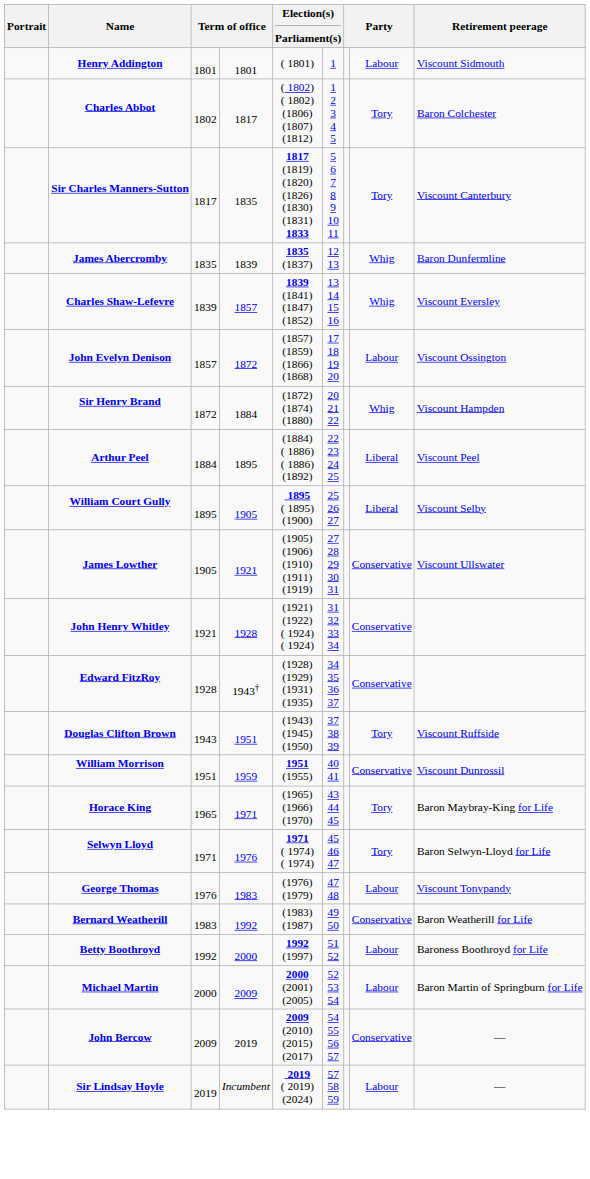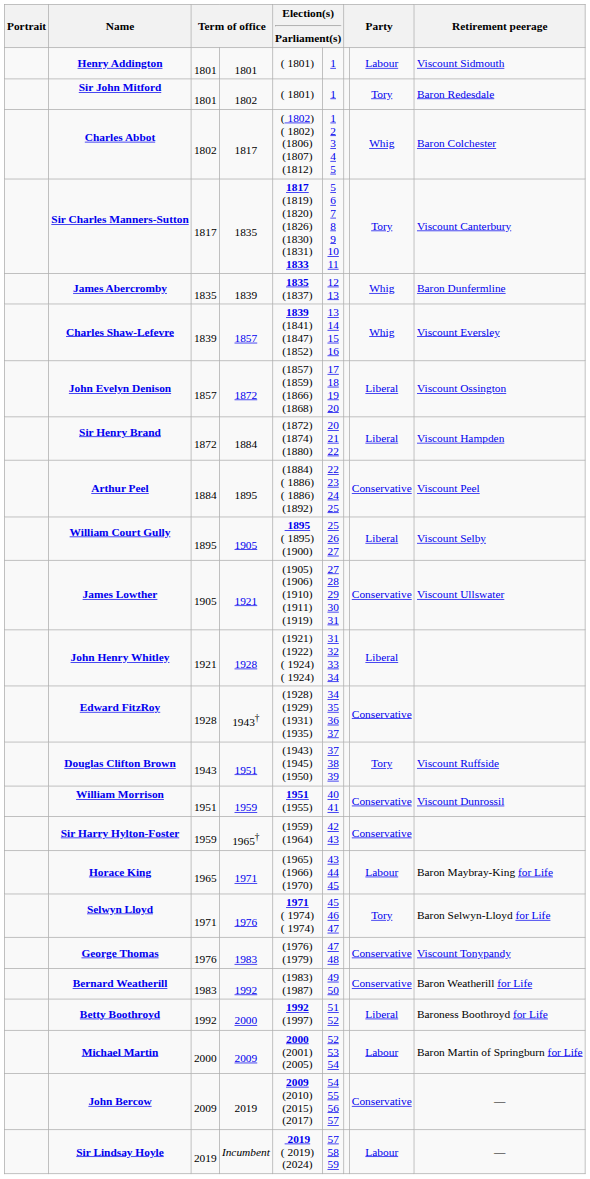+ row: Sir John Mitford | 1801 | 1802 | ( 1801) | 1 | Tory | Baron Redesdale
Charles Abbot | column 8: Tory -> Whig
John Evelyn Denison | column 8: Labour -> Liberal
Sir Henry Brand | column 8: Whig -> Liberal
Arthur Peel | column 8: Liberal -> Conservative
John Henry Whitley | column 8: Conservative -> Liberal
+ row: Sir Harry Hylton-Foster | 1959 | 1965† | (1959) (1964) | 42 43 | Conservative
Horace King | column 8: Tory -> Labour
George Thomas | column 8: Labour -> Conservative
Betty Boothroyd | column 8: Labour -> Liberal
